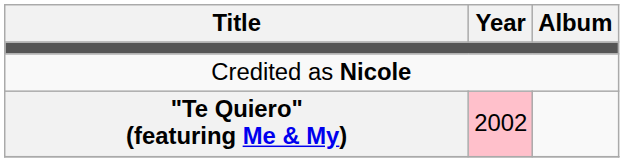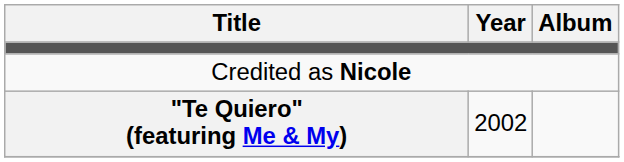"Te Quiero" (featuring Me & My) | Year: pink background -> no background
